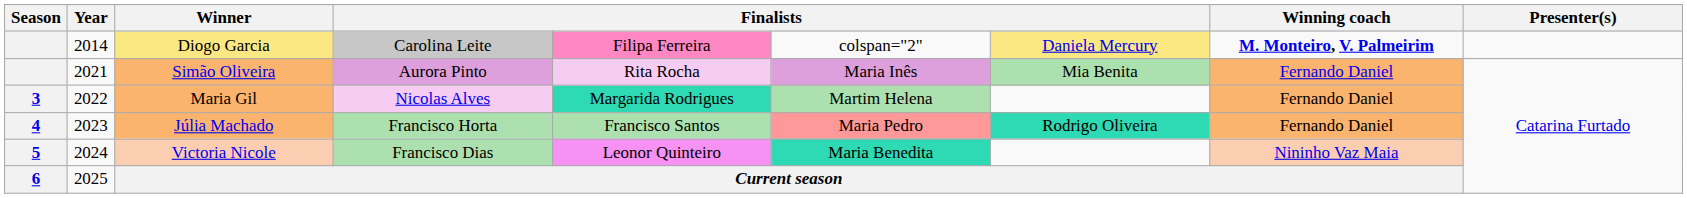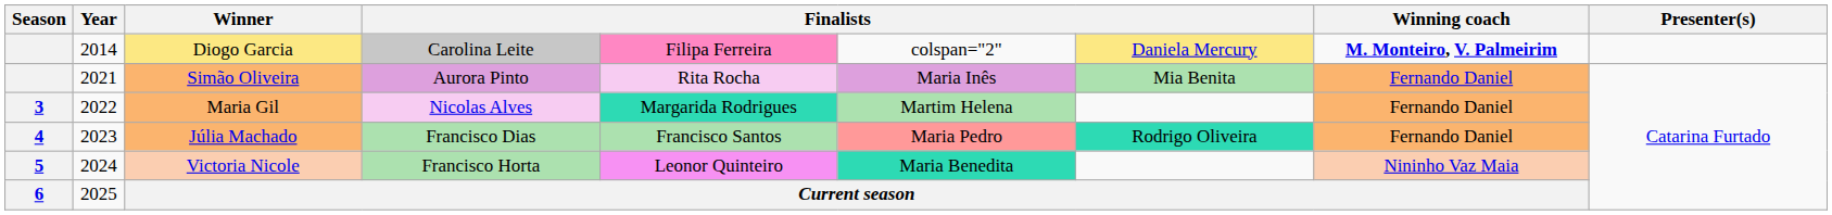Júlia Machado | column 4: Francisco Horta -> Francisco Dias
Victoria Nicole | column 4: Francisco Dias -> Francisco Horta
